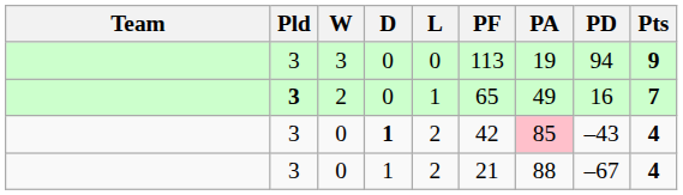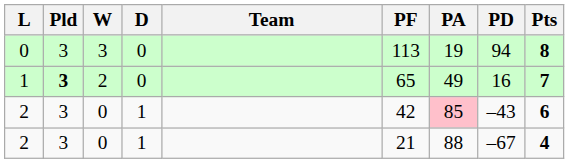columns swapped: Team <-> L
row 2 | Pts: 9 -> 8
row 4 | D: bold -> normal
row 4 | Pts: 4 -> 6
